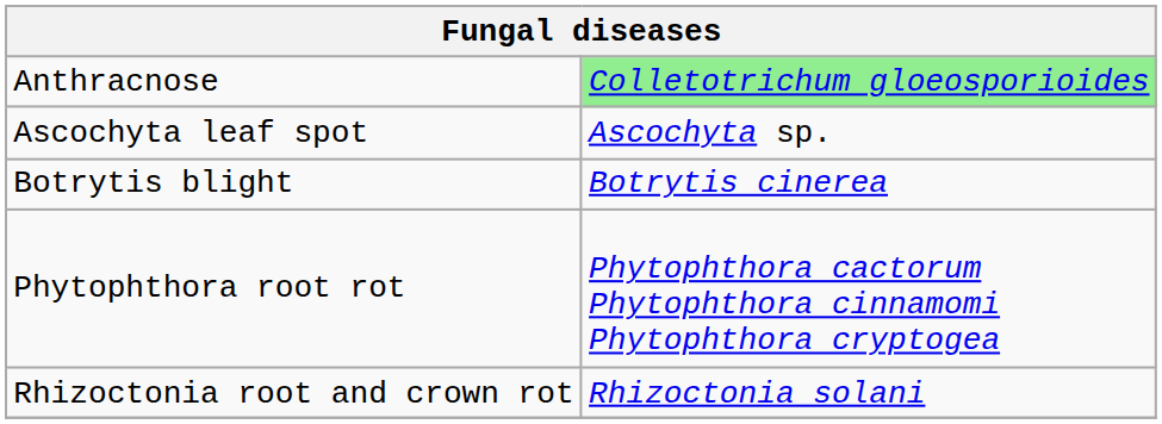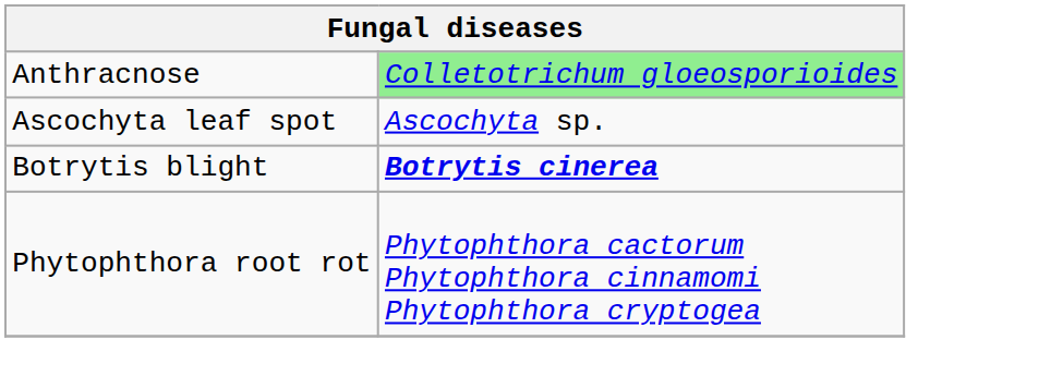Botrytis blight | column 2: normal -> bold
- row: Rhizoctonia root and crown rot | Rhizoctonia solani
